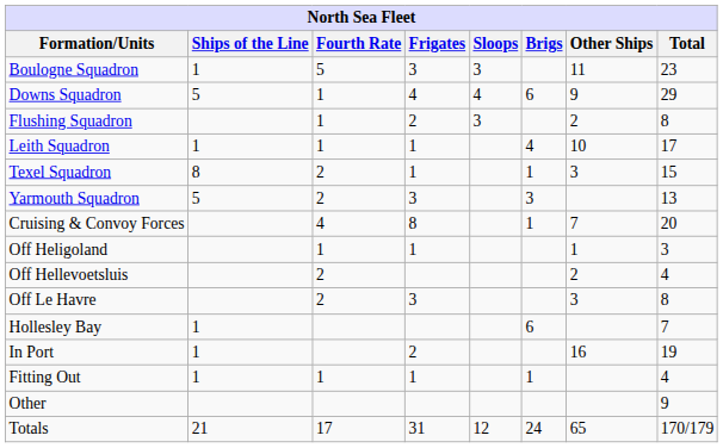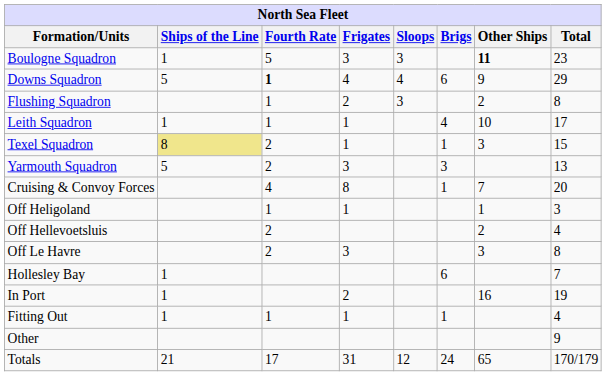Boulogne Squadron | Other Ships: normal -> bold
Downs Squadron | Fourth Rate: normal -> bold
Texel Squadron | Ships of the Line: no background -> khaki background
